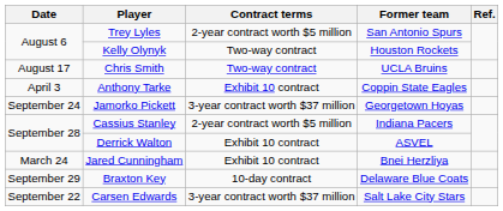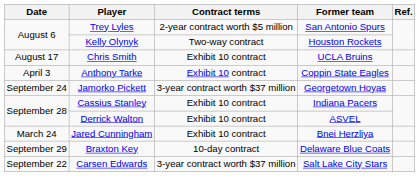Chris Smith | Contract terms: Two-way contract -> Exhibit 10 contract
Cassius Stanley | Contract terms: 2-year contract worth $5 million -> Exhibit 10 contract
